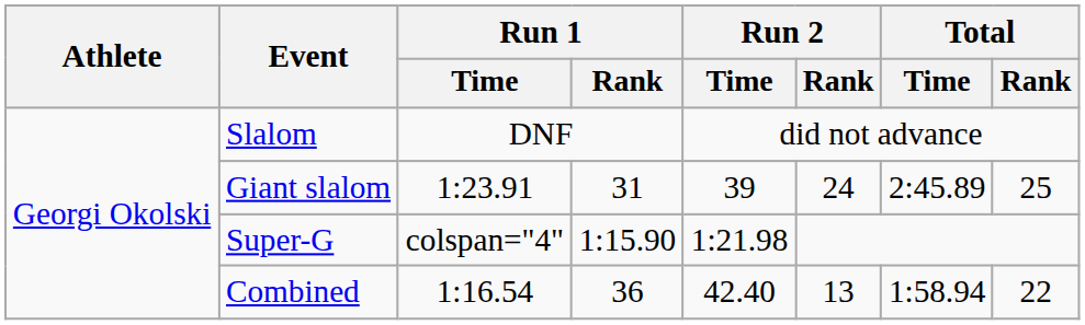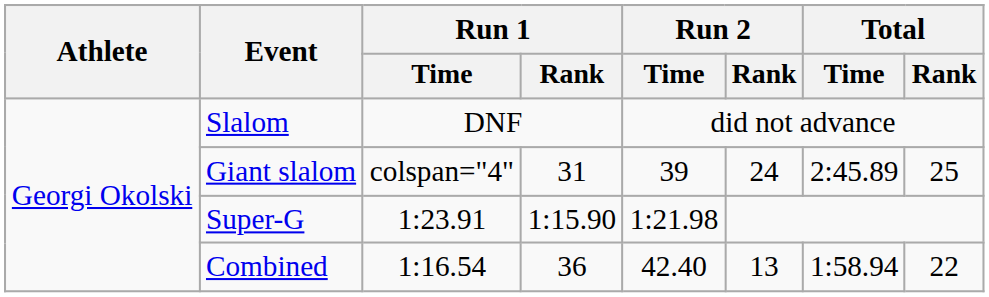Giant slalom | Run 1 / Time: 1:23.91 -> colspan="4"
Super-G | Run 1 / Time: colspan="4" -> 1:23.91
